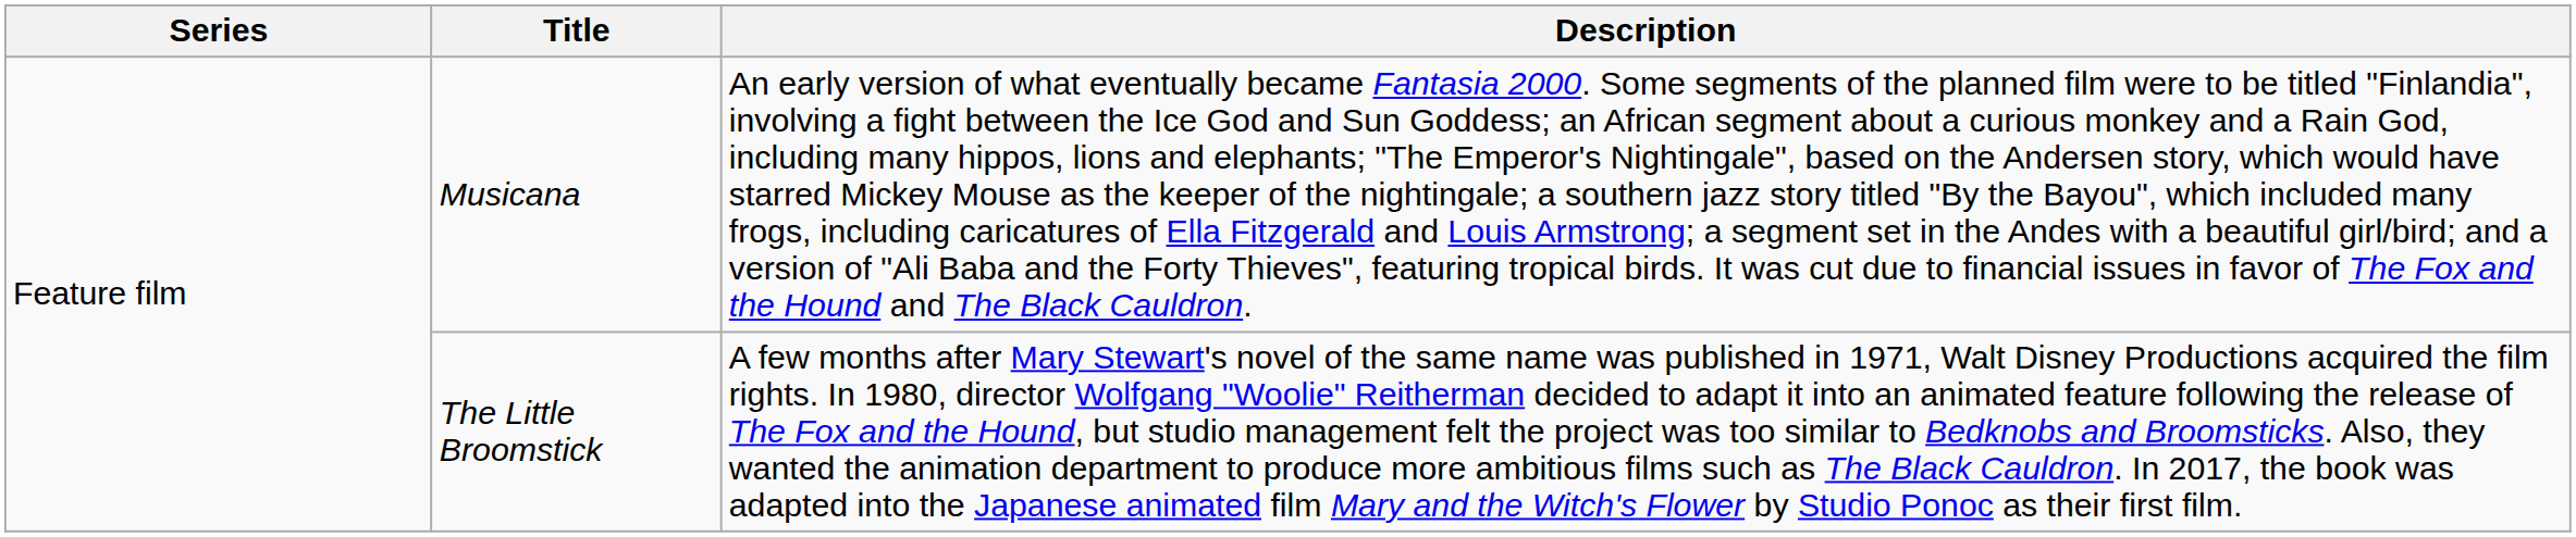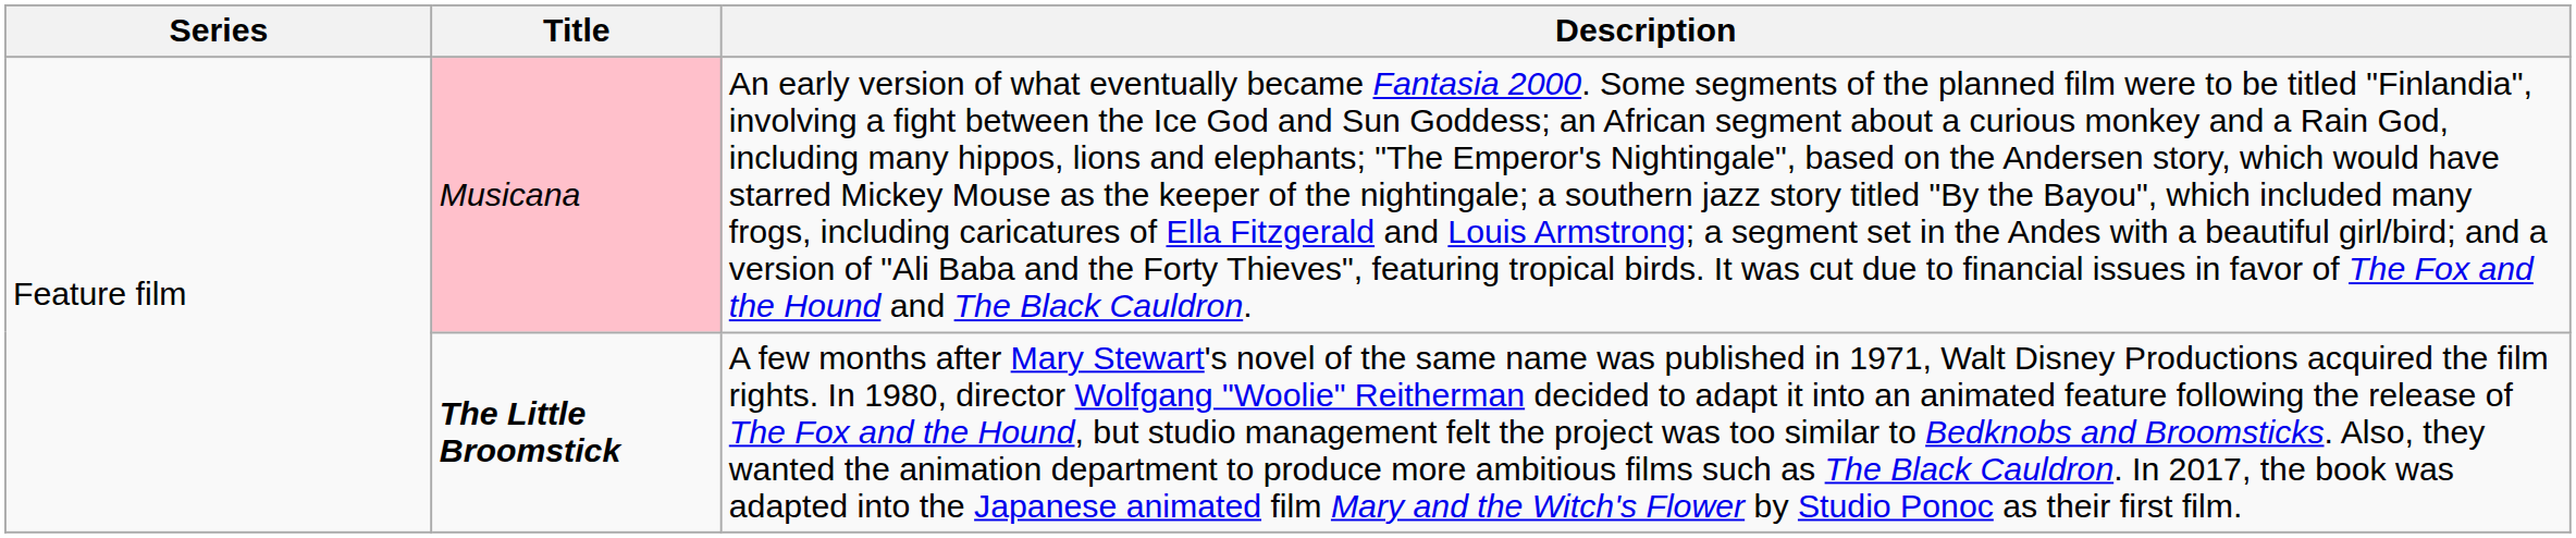Musicana | Title: no background -> pink background
The Little Broomstick | Title: normal -> bold
